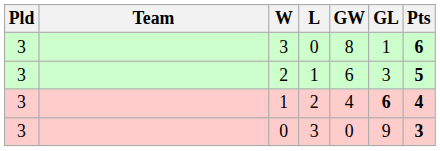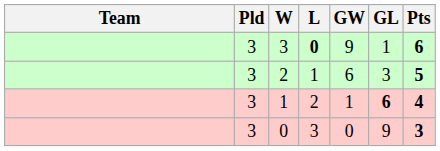columns swapped: Team <-> Pld
row 2 | L: normal -> bold
row 2 | GW: 8 -> 9
row 4 | GW: 4 -> 1
